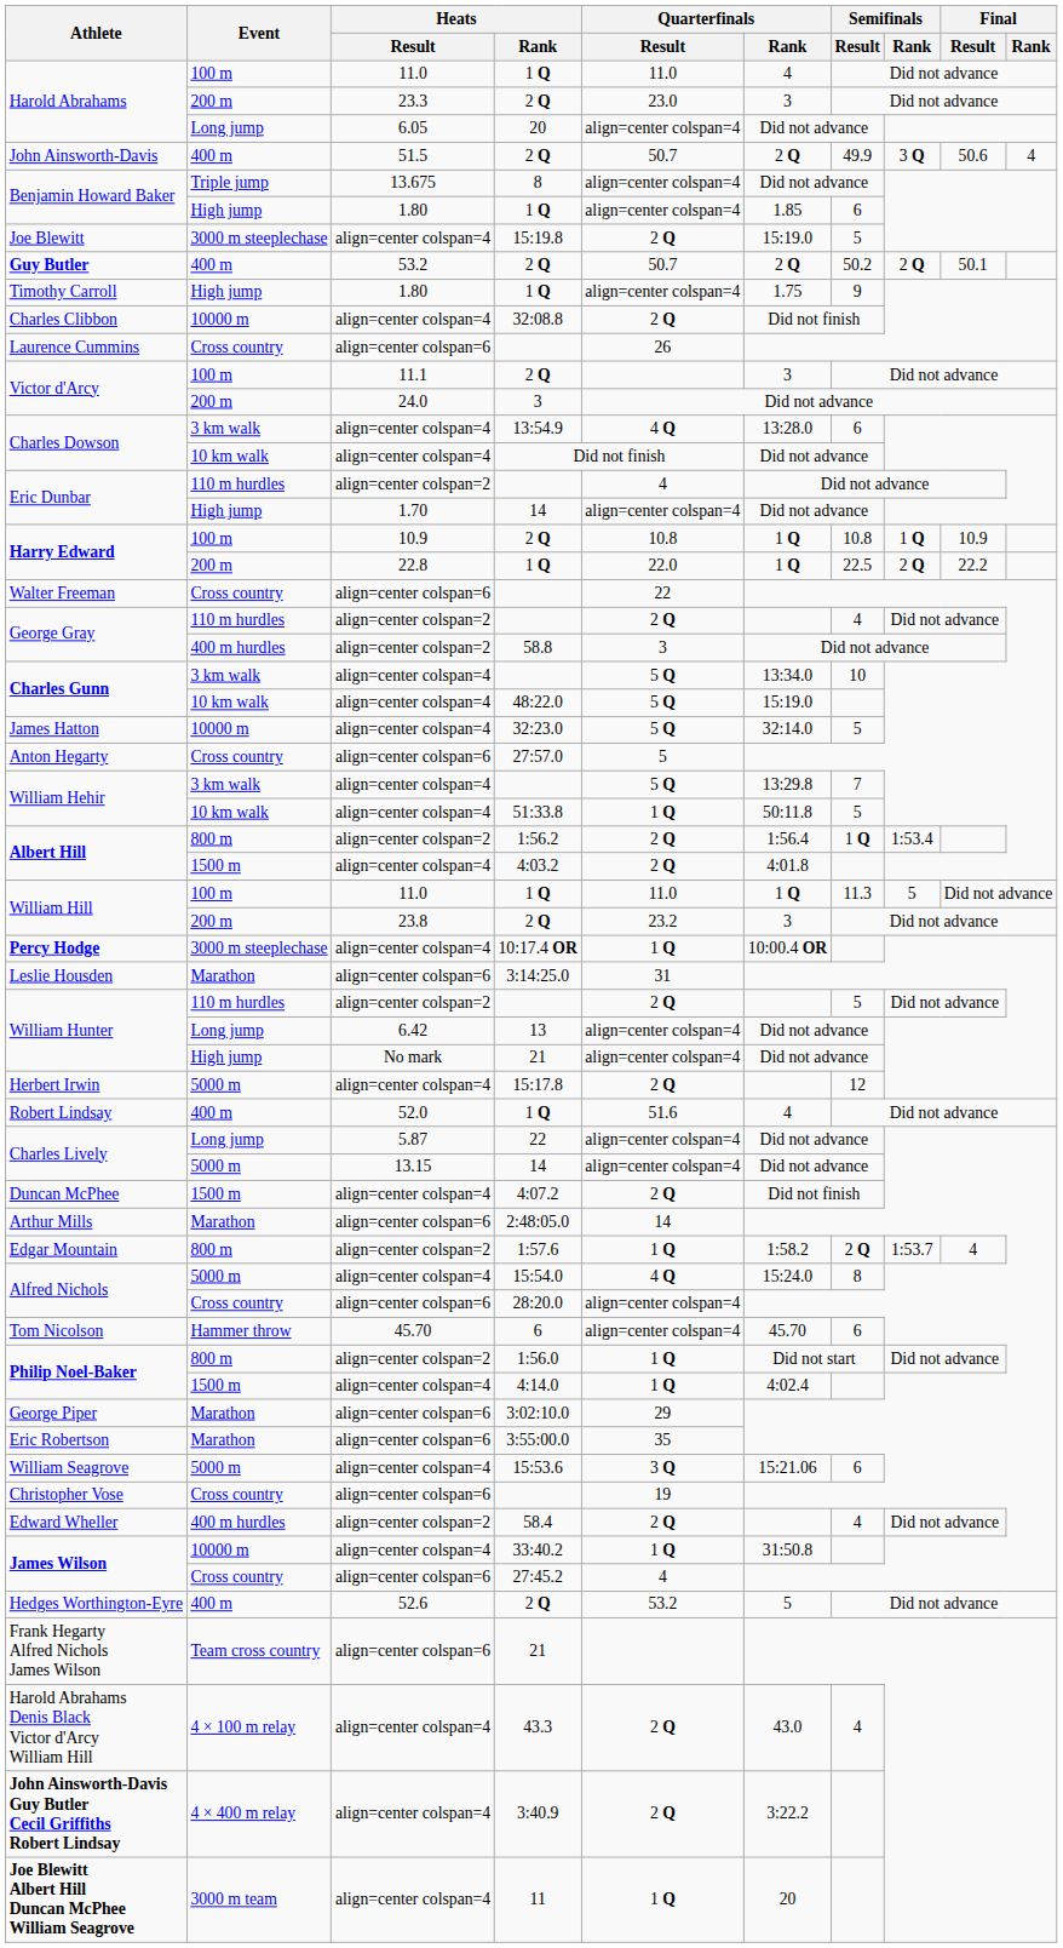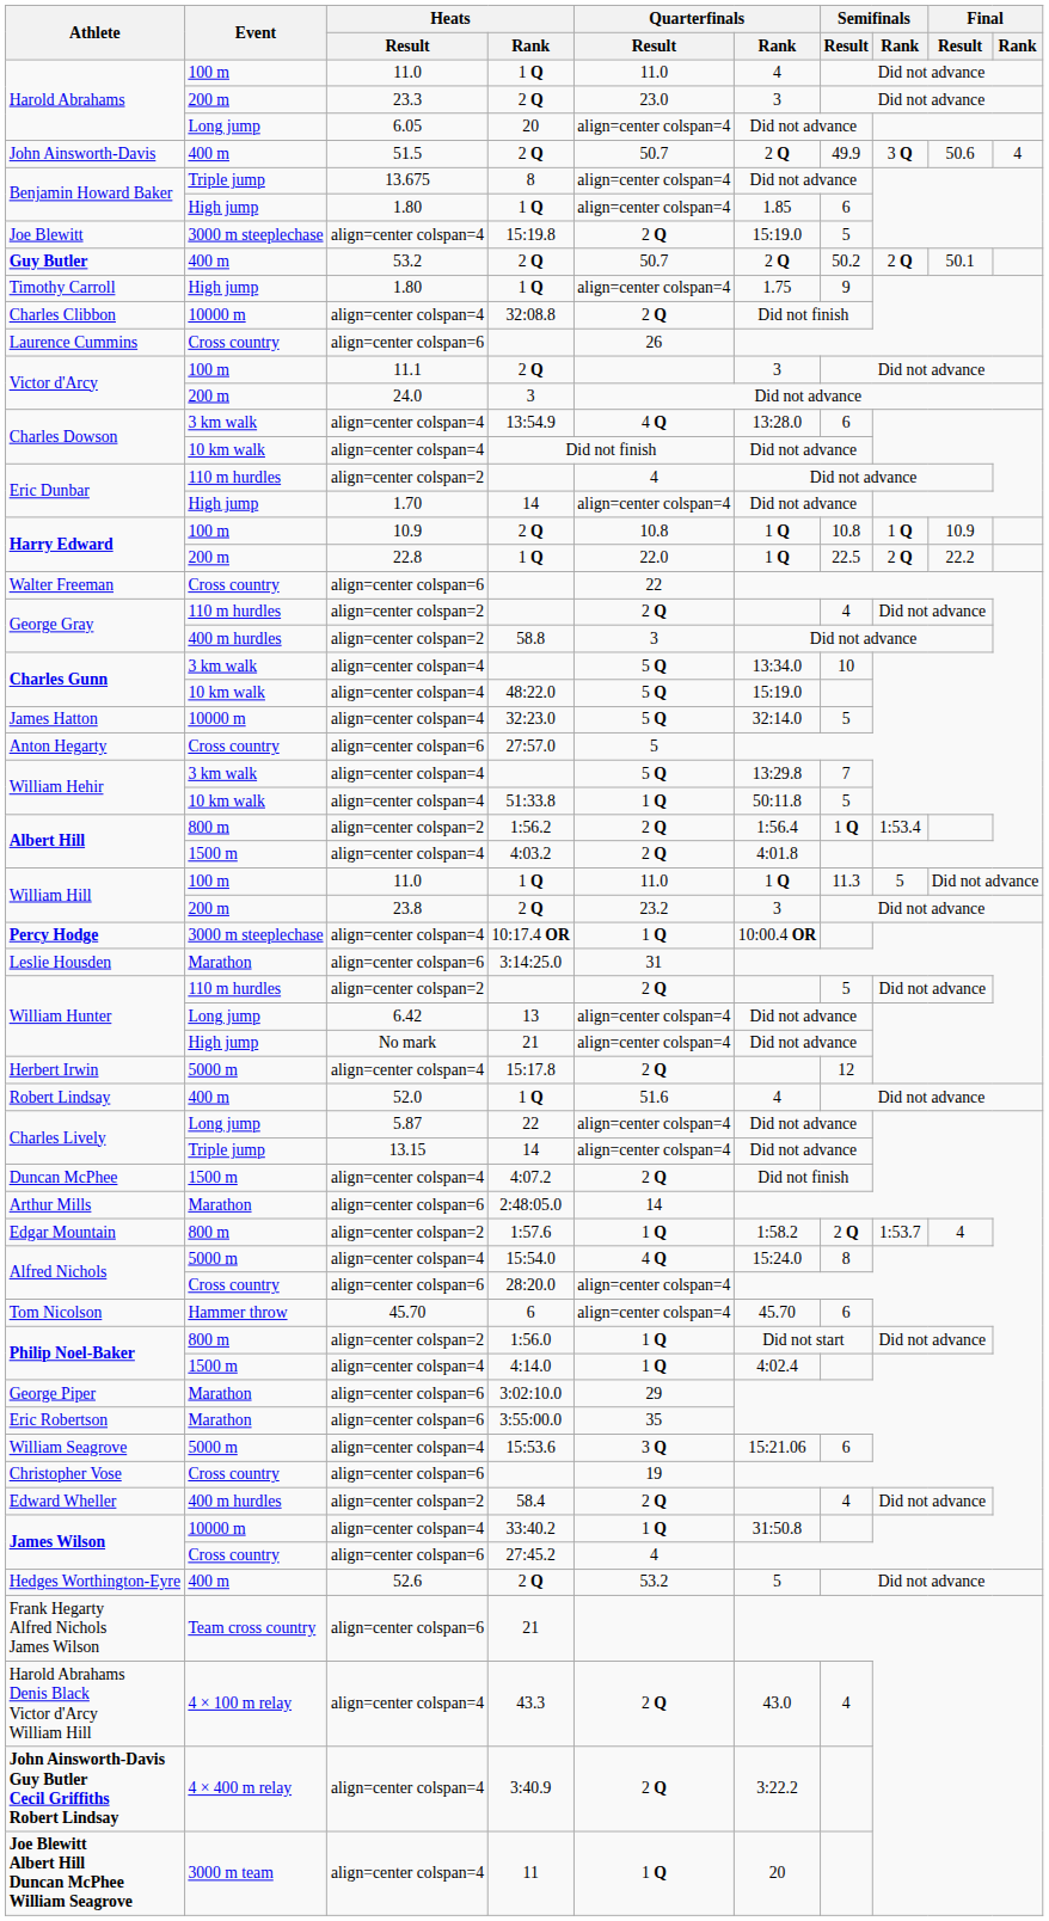Charles Lively / 14 | Event: 5000 m -> Triple jump
